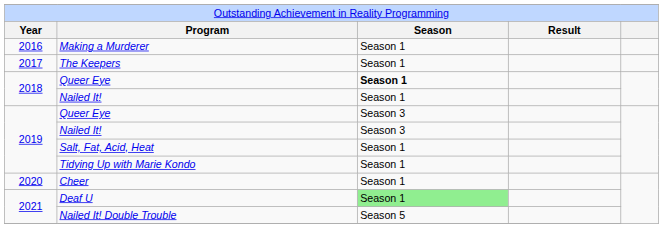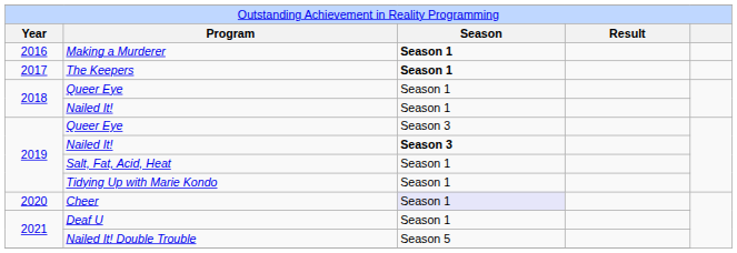Making a Murderer | column 3: normal -> bold
The Keepers | column 3: normal -> bold
2018 / Queer Eye | column 3: bold -> normal
2019 / Nailed It! | column 3: normal -> bold
Cheer | column 3: no background -> lavender background
Deaf U | column 3: lightgreen background -> no background
